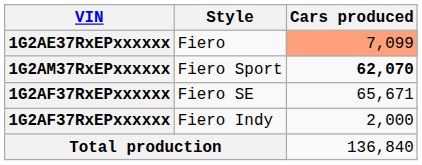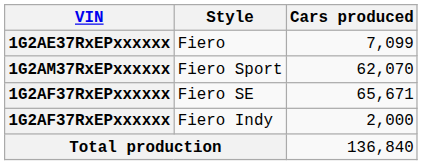Fiero | Cars produced: lightsalmon background -> no background
Fiero Sport | Cars produced: bold -> normal
